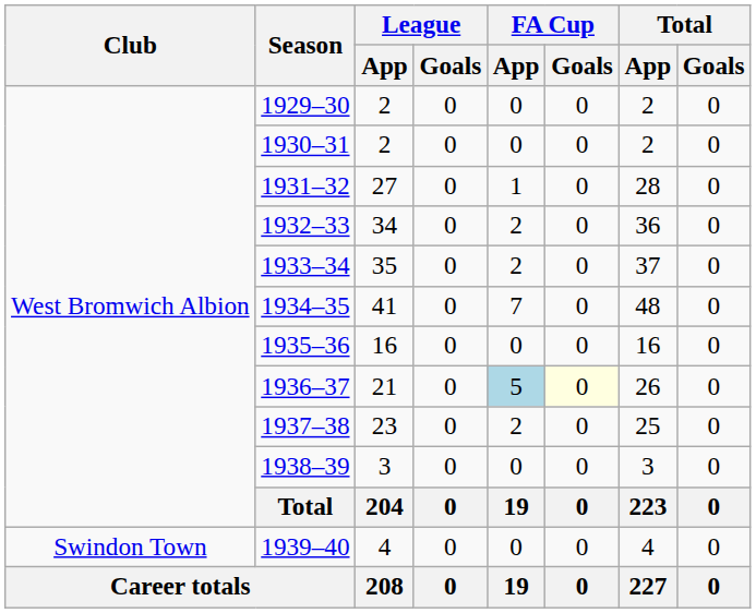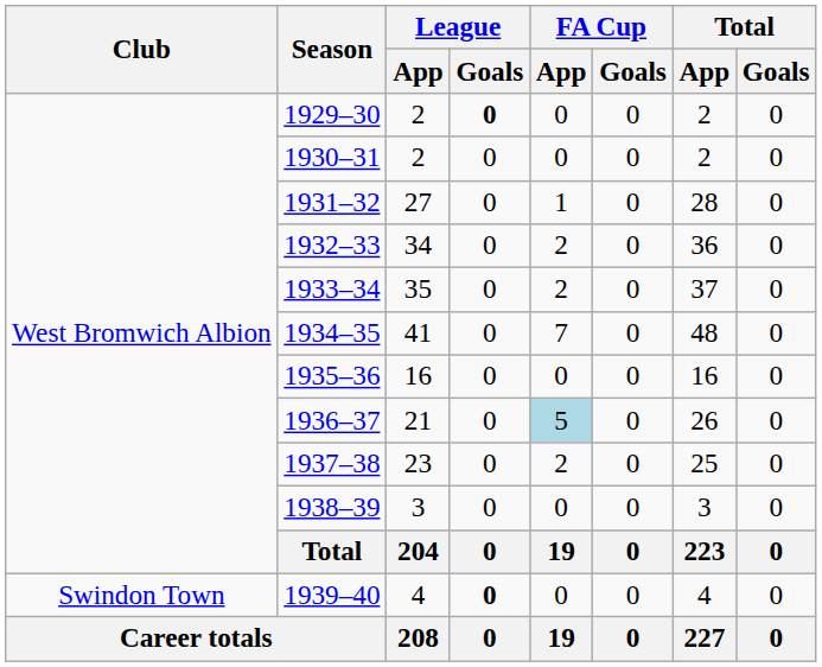1929–30 | League / Goals: normal -> bold
1936–37 | FA Cup / Goals: lightyellow background -> no background
1939–40 | League / Goals: normal -> bold
